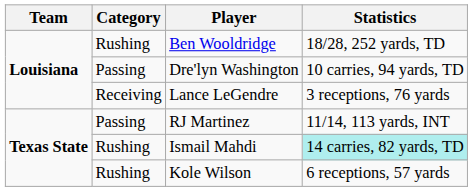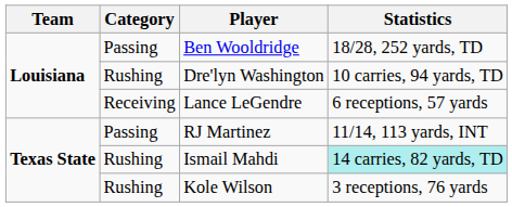Ben Wooldridge | Category: Rushing -> Passing
Dre'lyn Washington | Category: Passing -> Rushing
Lance LeGendre | Statistics: 3 receptions, 76 yards -> 6 receptions, 57 yards
Kole Wilson | Statistics: 6 receptions, 57 yards -> 3 receptions, 76 yards
